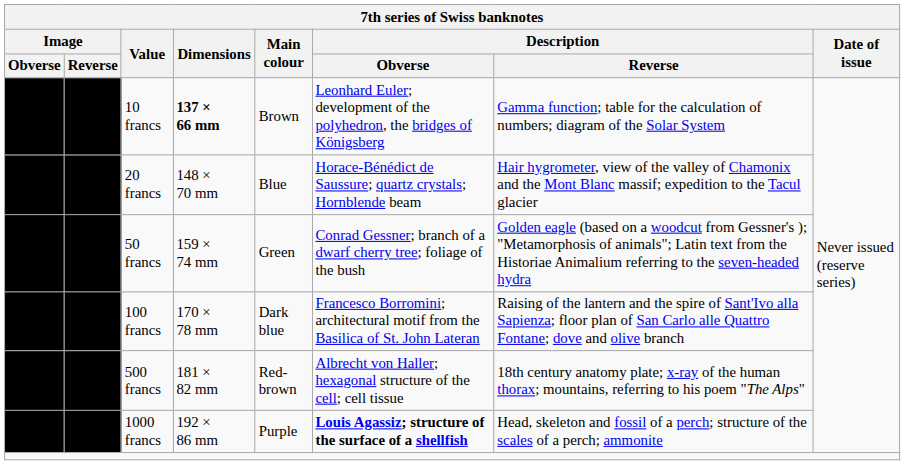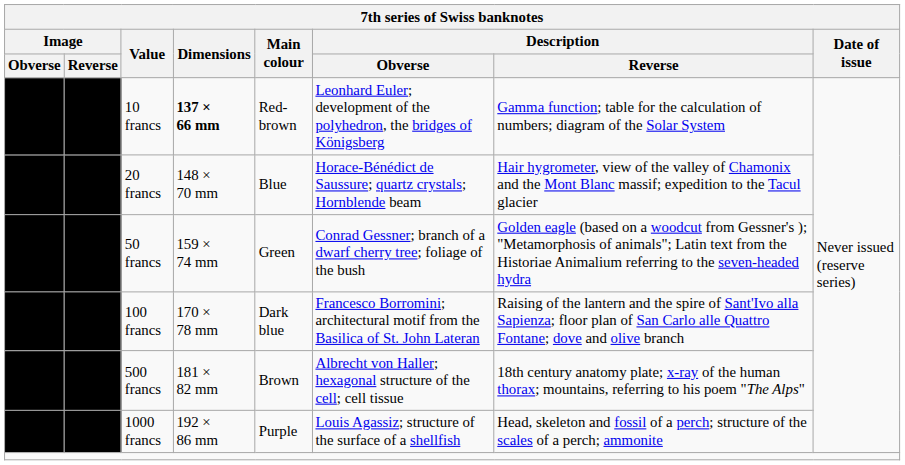10 francs | Main colour: Brown -> Red-brown
500 francs | Main colour: Red-brown -> Brown
1000 francs | Description / Obverse: bold -> normal
